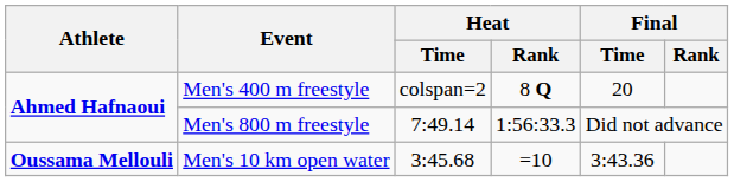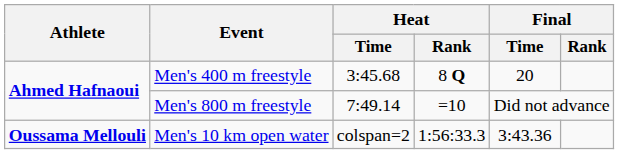Men's 400 m freestyle | Heat / Time: colspan=2 -> 3:45.68
Men's 800 m freestyle | Heat / Rank: 1:56:33.3 -> =10
Men's 10 km open water | Heat / Time: 3:45.68 -> colspan=2
Men's 10 km open water | Heat / Rank: =10 -> 1:56:33.3
